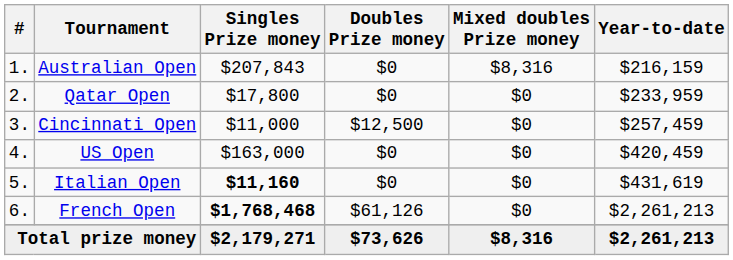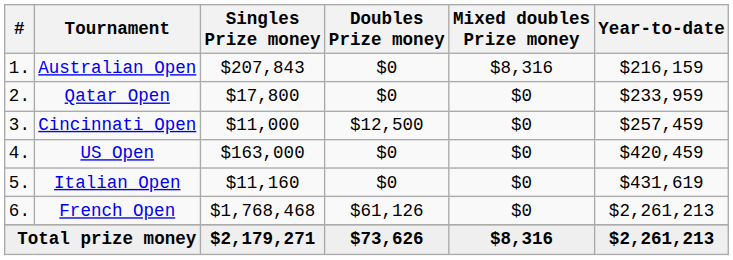Italian Open | Singles Prize money: bold -> normal
French Open | Singles Prize money: bold -> normal
